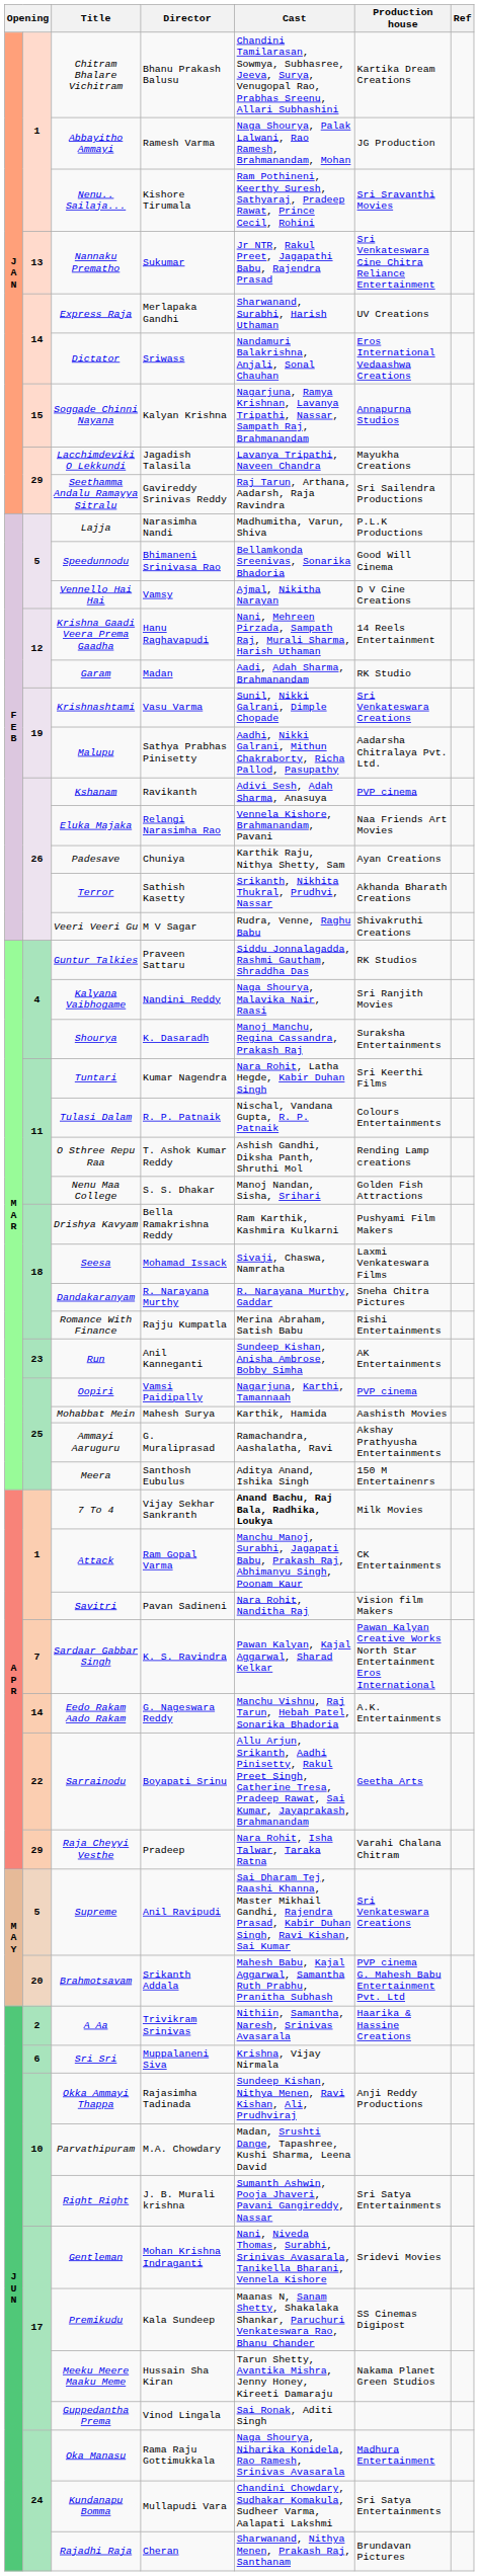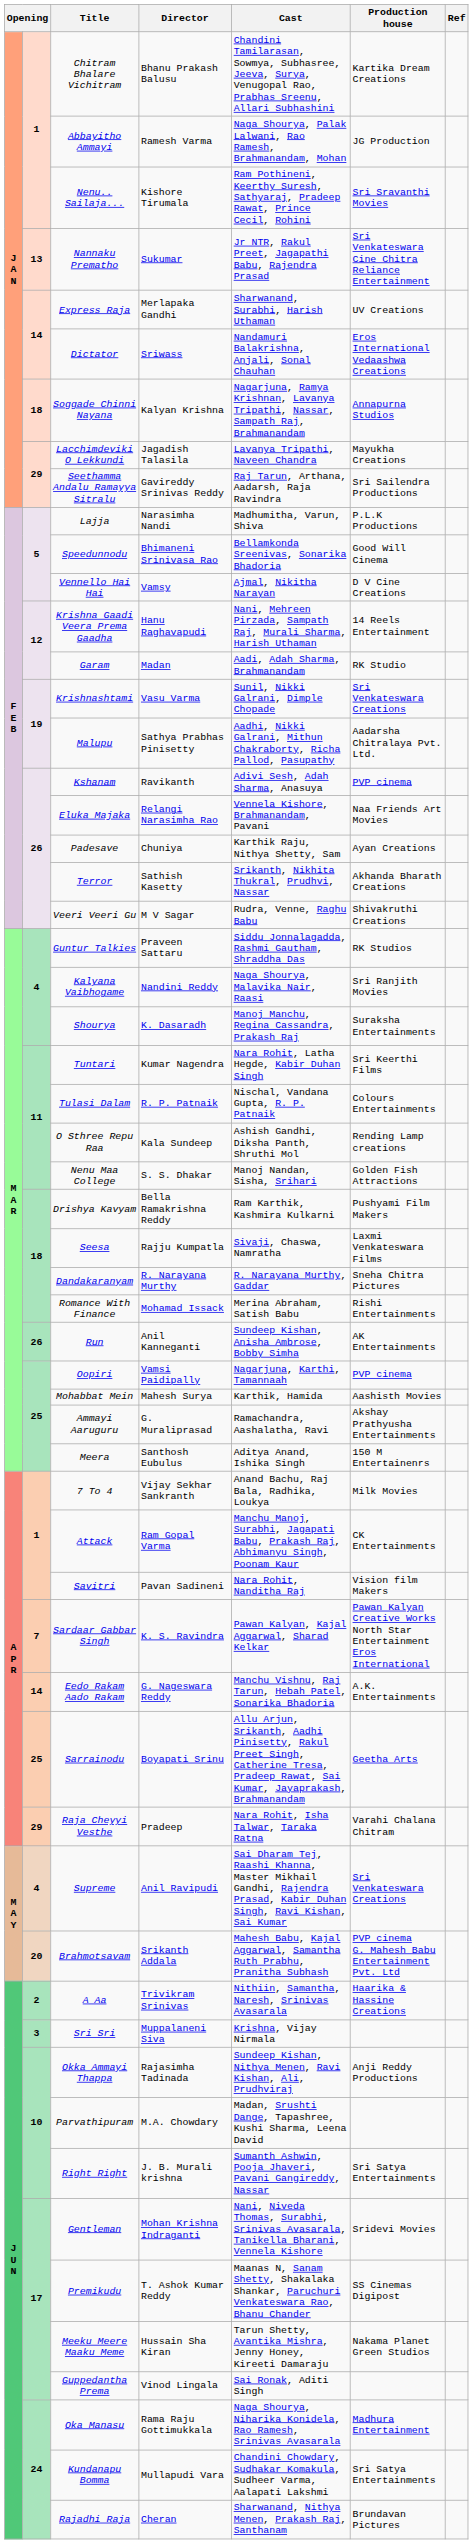Soggade Chinni Nayana | column 2: 15 -> 18
O Sthree Repu Raa | Director: T. Ashok Kumar Reddy -> Kala Sundeep
Seesa | Director: Mohamad Issack -> Rajju Kumpatla
Romance With Finance | Director: Rajju Kumpatla -> Mohamad Issack
Run | column 2: 23 -> 26
7 To 4 | Cast: bold -> normal
Sarrainodu | column 2: 22 -> 25
Supreme | column 2: 5 -> 4
Sri Sri | column 2: 6 -> 3
Premikudu | Director: Kala Sundeep -> T. Ashok Kumar Reddy
